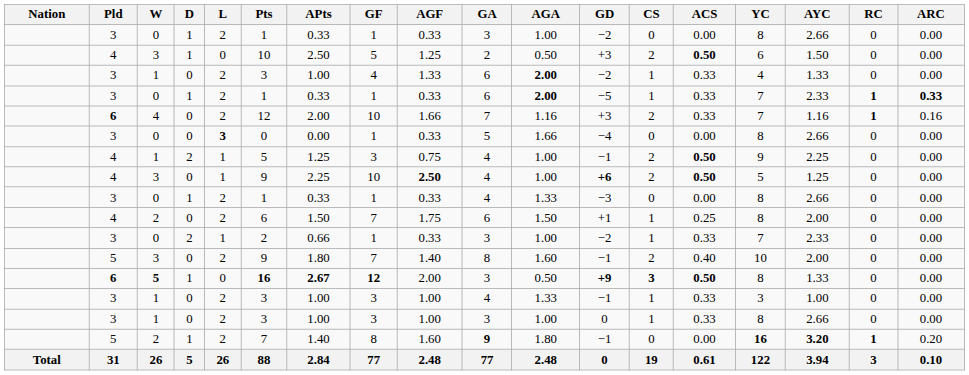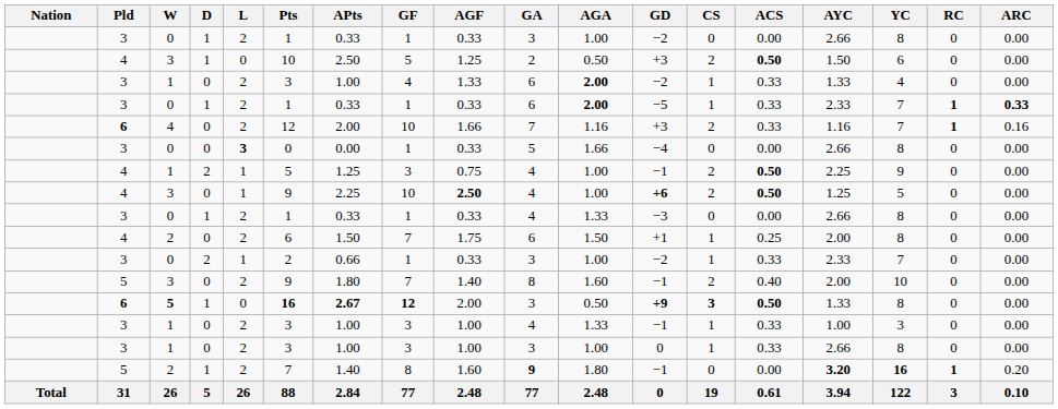columns swapped: YC <-> AYC
